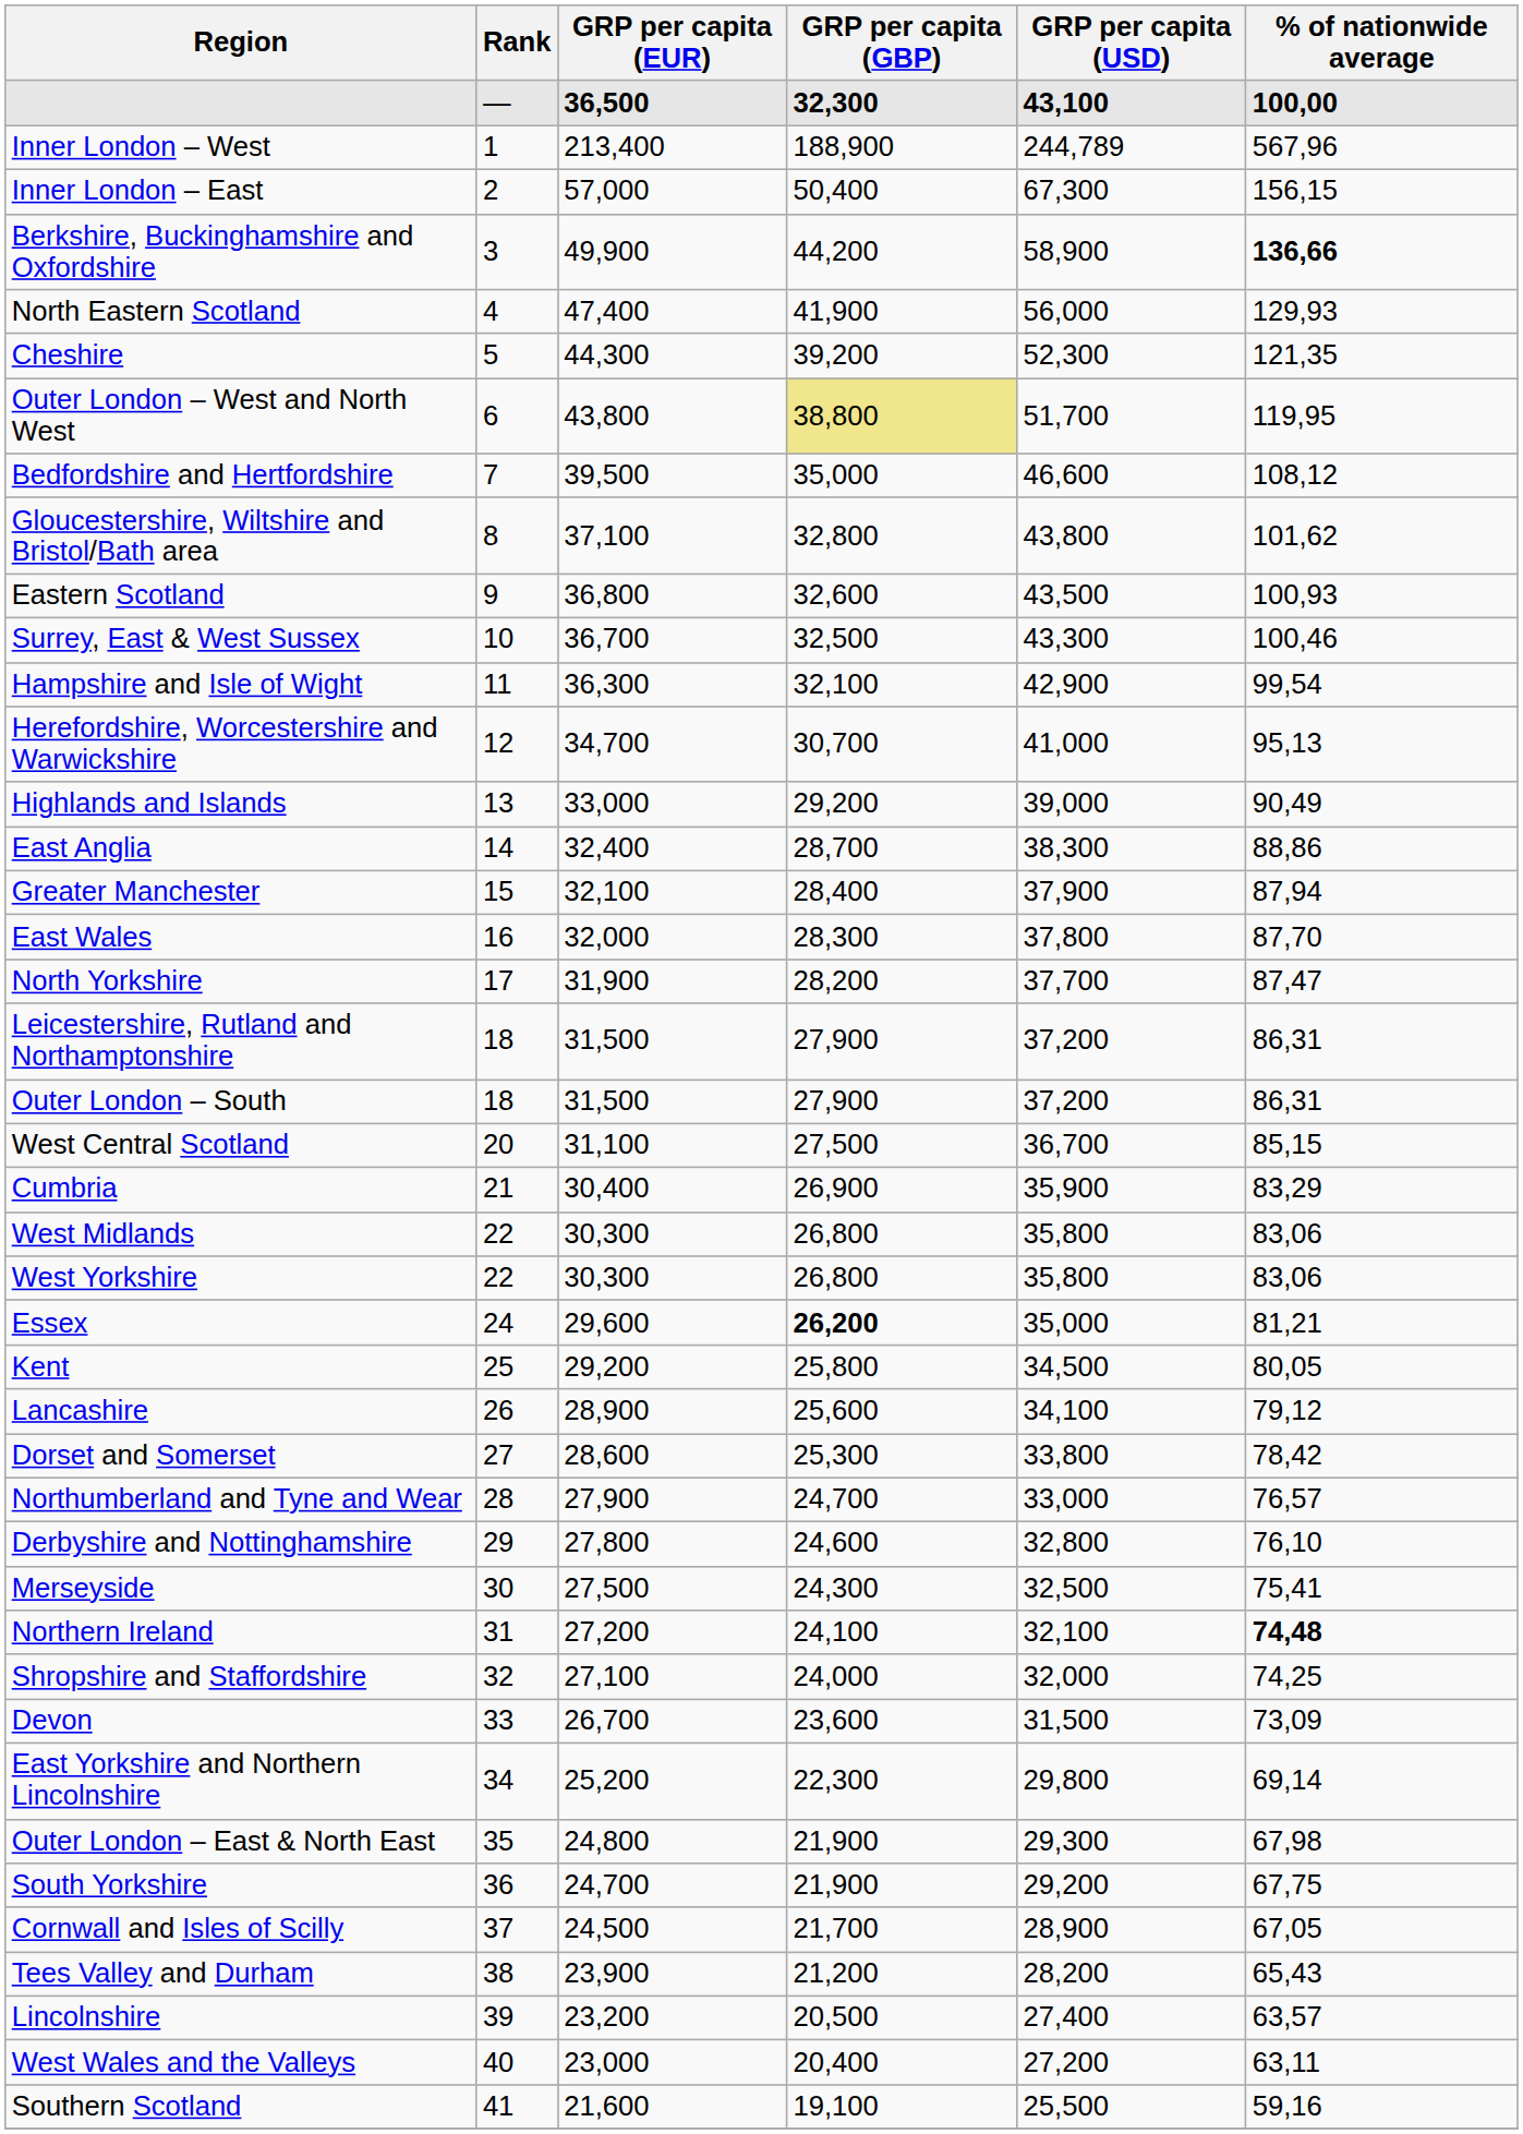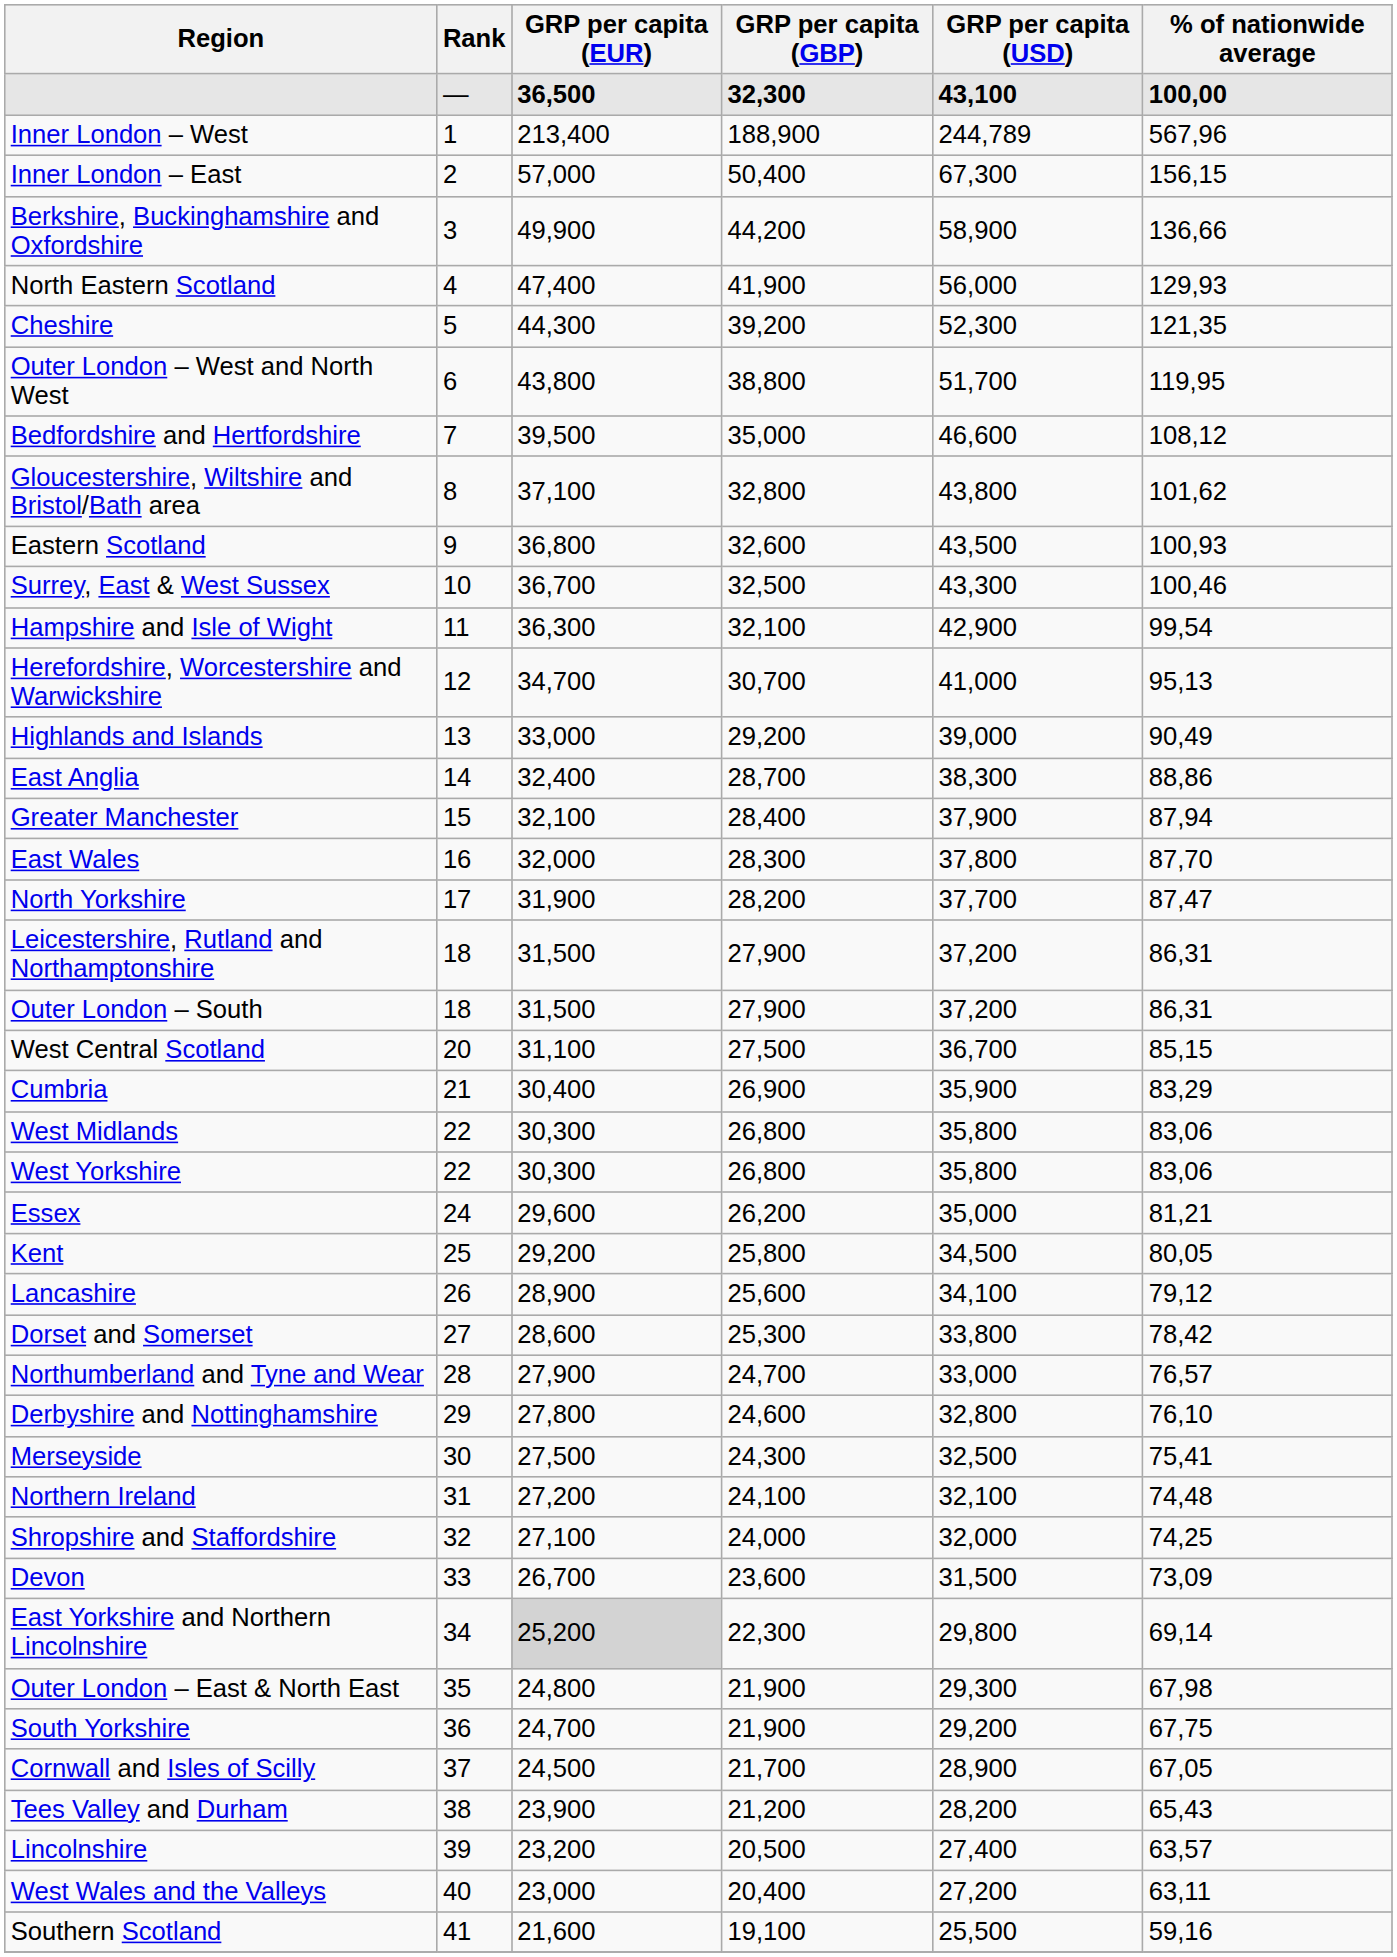Berkshire, Buckinghamshire and Oxfordshire | % of nationwide average: bold -> normal
Outer London – West and North West | GRP per capita (GBP): khaki background -> no background
Essex | GRP per capita (GBP): bold -> normal
Northern Ireland | % of nationwide average: bold -> normal
East Yorkshire and Northern Lincolnshire | GRP per capita (EUR): no background -> lightgrey background
